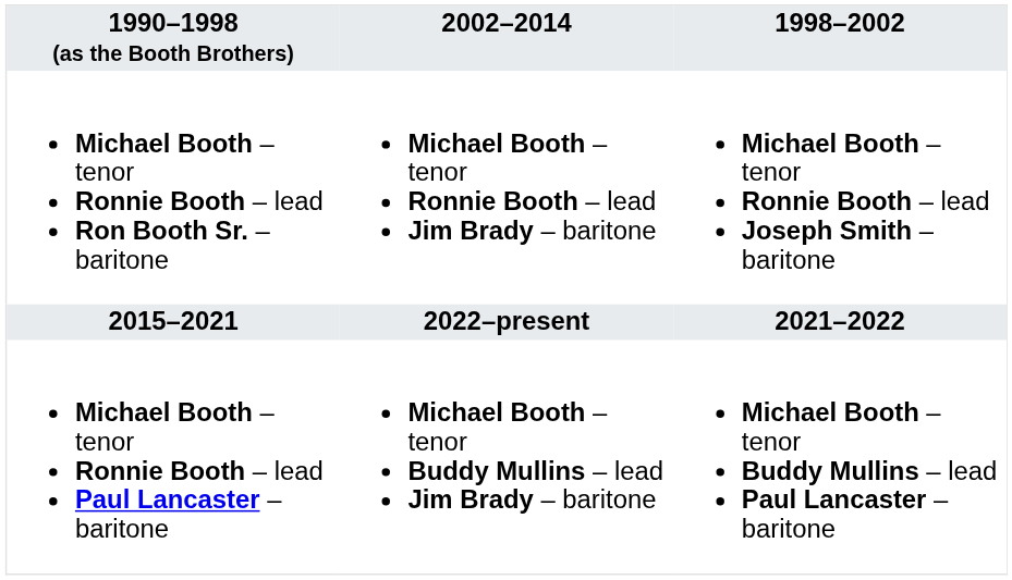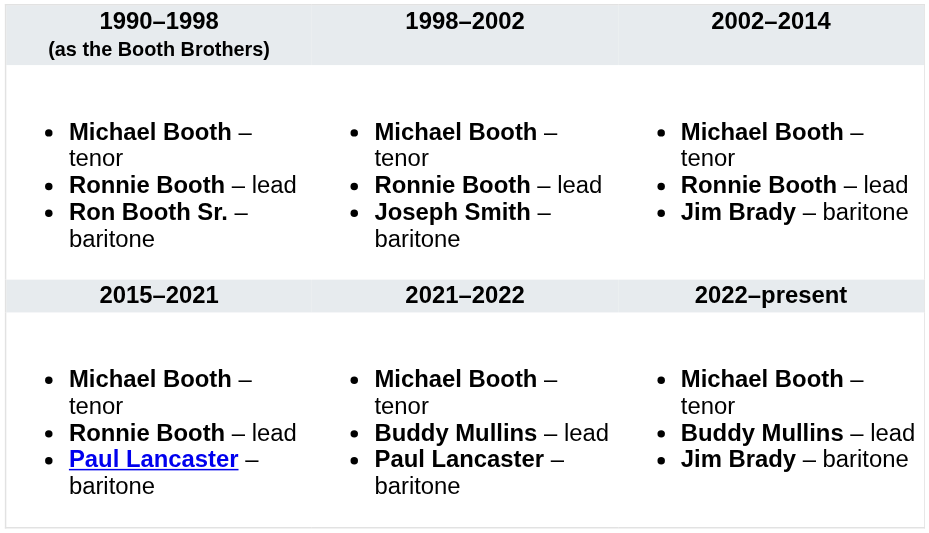columns swapped: 1998–2002 <-> 2002–2014
